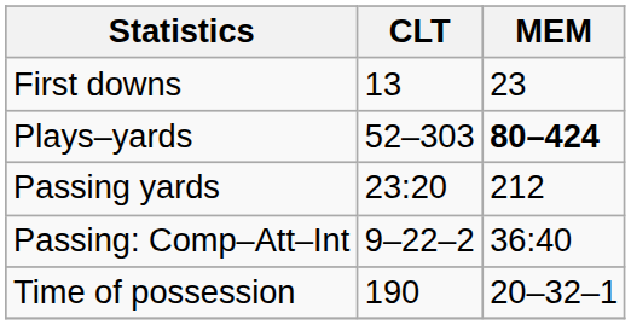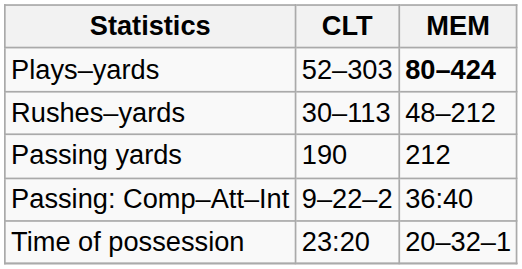- row: First downs | 13 | 23
+ row: Rushes–yards | 30–113 | 48–212
Passing yards | CLT: 23:20 -> 190
Time of possession | CLT: 190 -> 23:20
